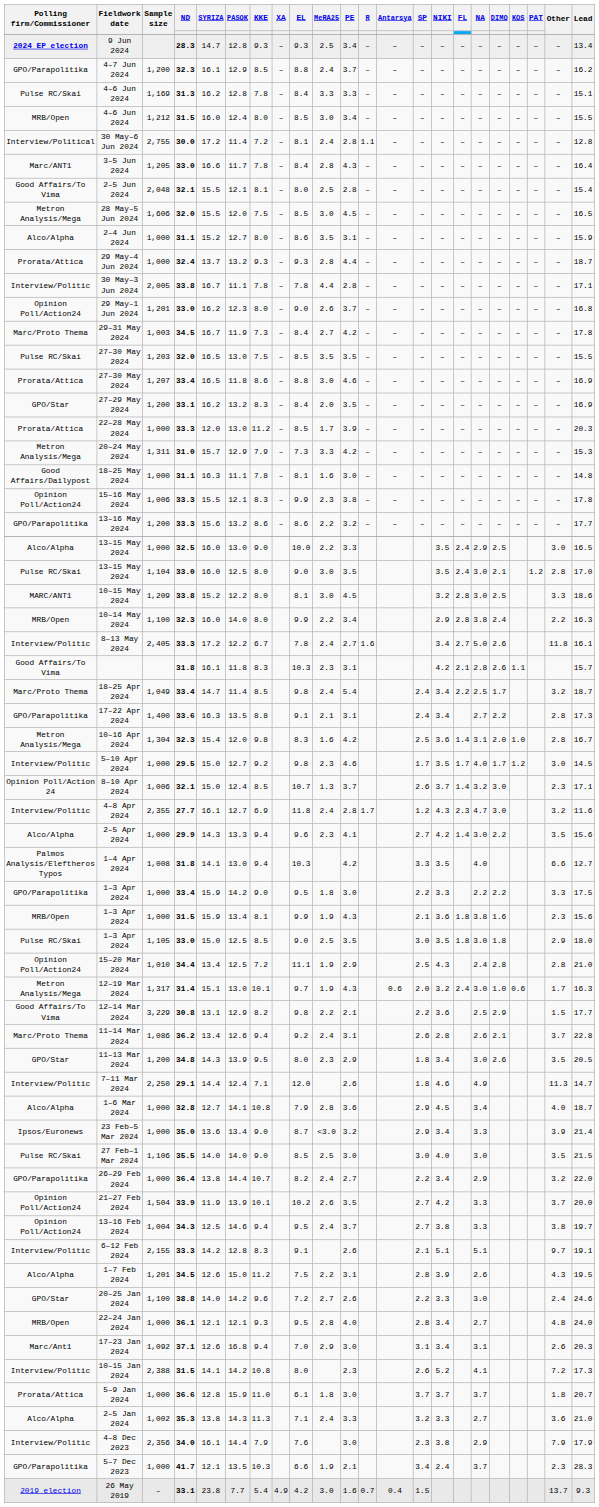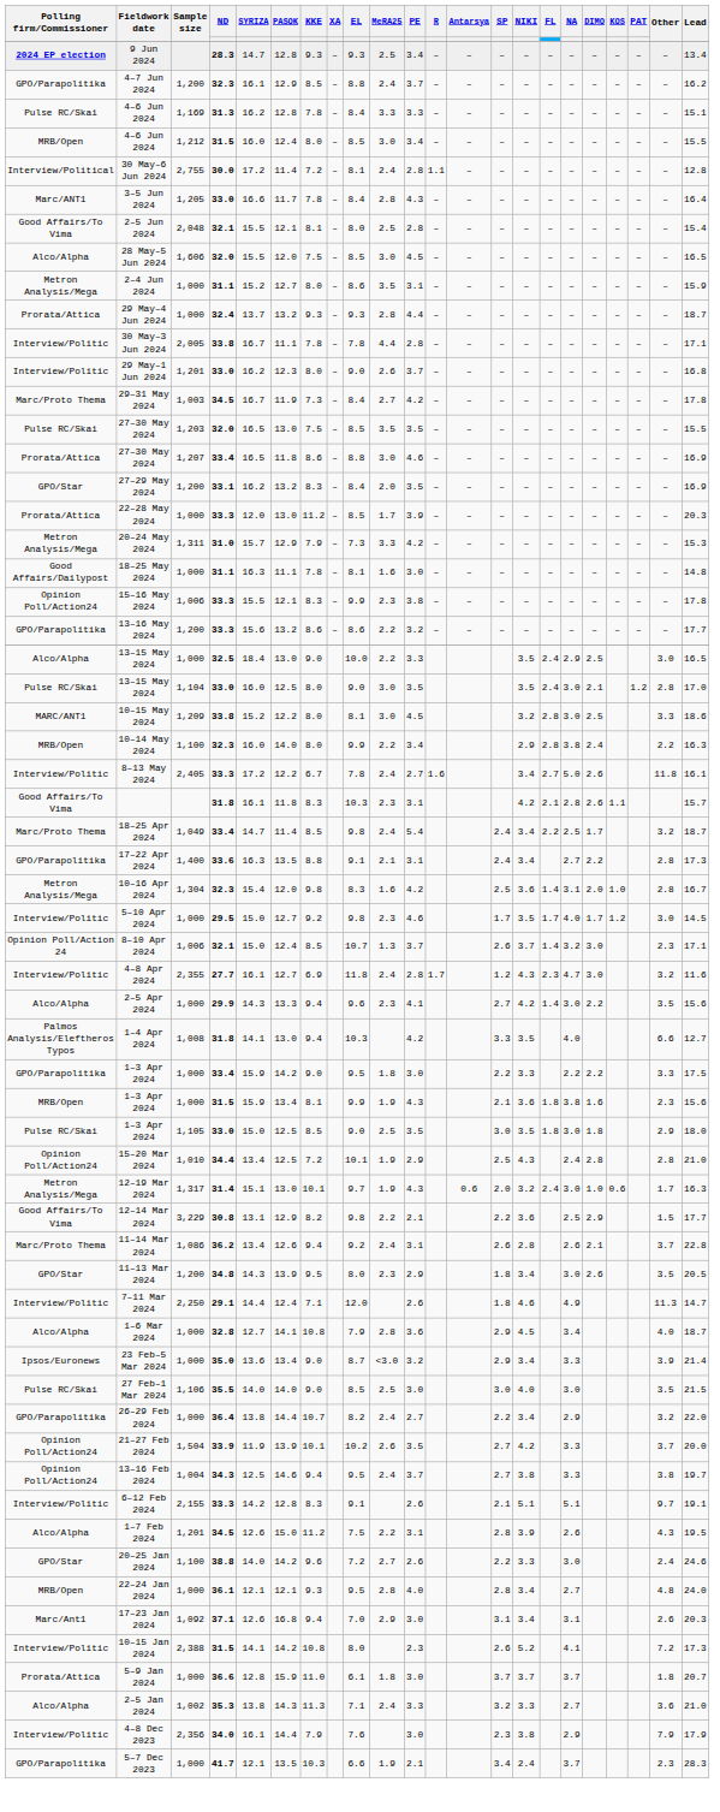28 May–5 Jun 2024 | Polling firm/Commissioner: Metron Analysis/Mega -> Alco/Alpha
2–4 Jun 2024 | Polling firm/Commissioner: Alco/Alpha -> Metron Analysis/Mega
29 May–1 Jun 2024 | Polling firm/Commissioner: Opinion Poll/Action24 -> Interview/Politic
13–15 May 2024 / 32.5 | SYRIZA: 16.0 -> 18.4
15–20 Mar 2024 | EL: 11.1 -> 10.1
- row: 2019 election | 26 May 2019 | – | 33.1 | 23.8 | 7.7 | 5.4 | 4.9 | 4.2 | 3.0 | 1.6 | 0.7 | 0.4 | 1.5 | 13.7 | 9.3
